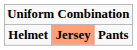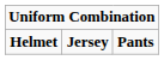Helmet | column 2: lightsalmon background -> no background
